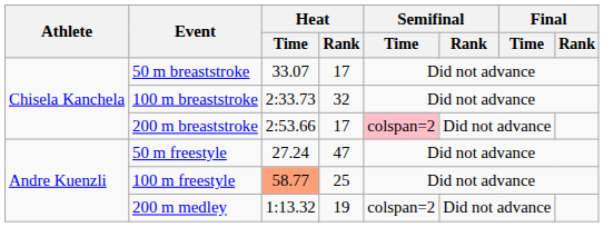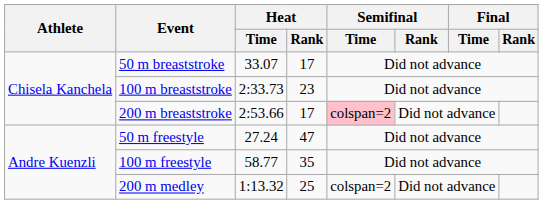100 m breaststroke | Heat / Rank: 32 -> 23
100 m freestyle | Heat / Time: lightsalmon background -> no background
100 m freestyle | Heat / Rank: 25 -> 35
200 m medley | Heat / Rank: 19 -> 25
